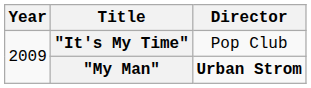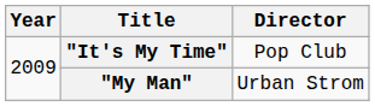"My Man" | Director: bold -> normal
